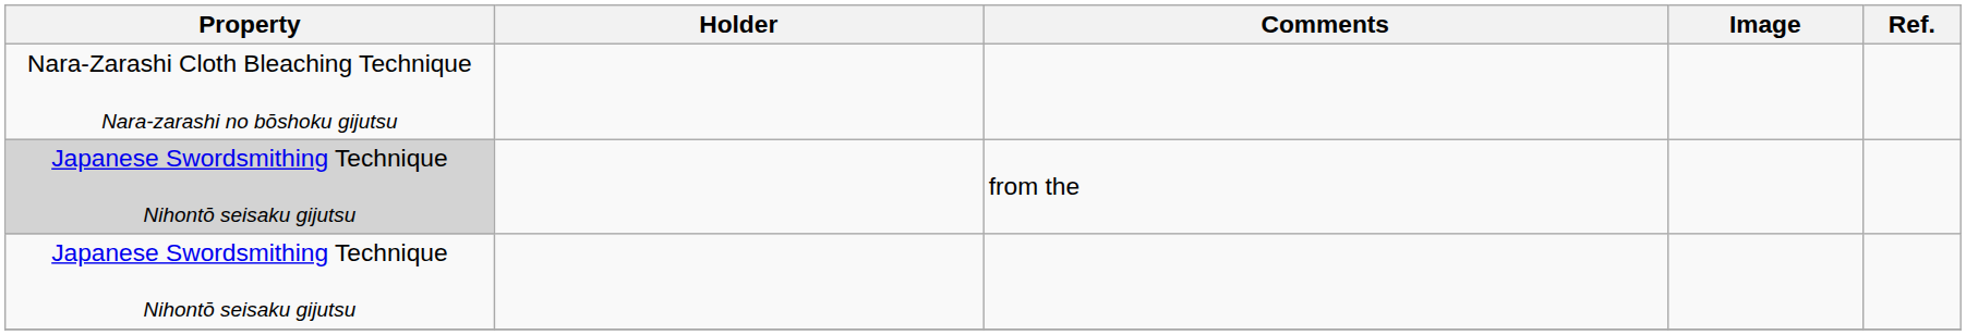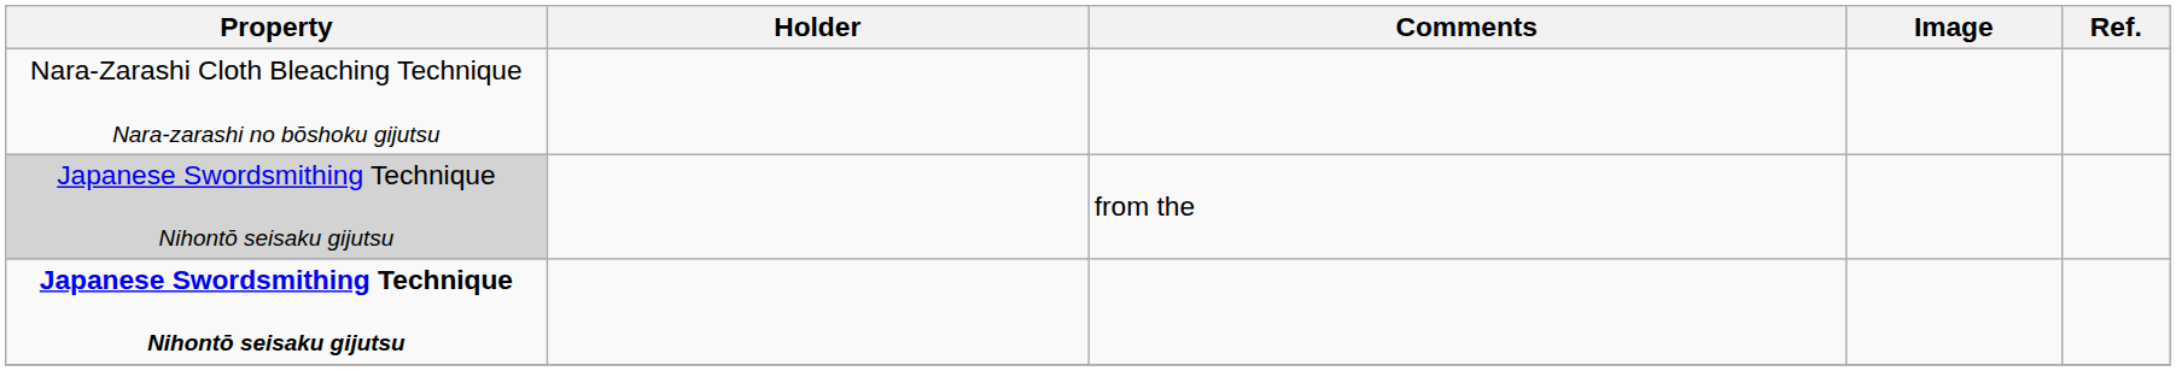row 4 | Property: normal -> bold
